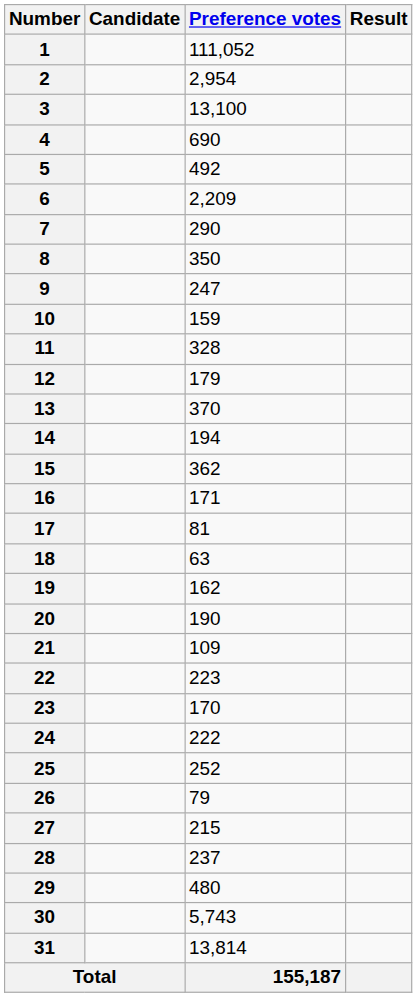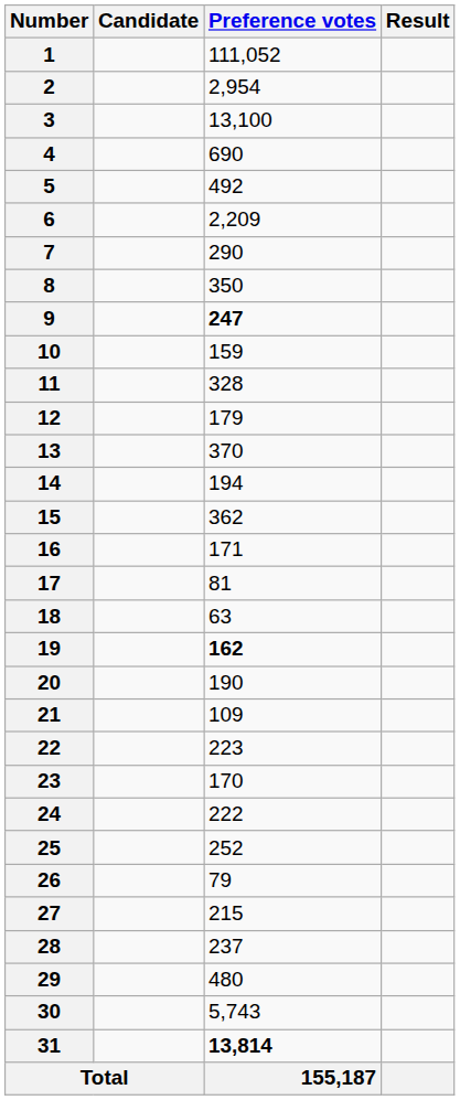9 | Preference votes: normal -> bold
19 | Preference votes: normal -> bold
31 | Preference votes: normal -> bold
